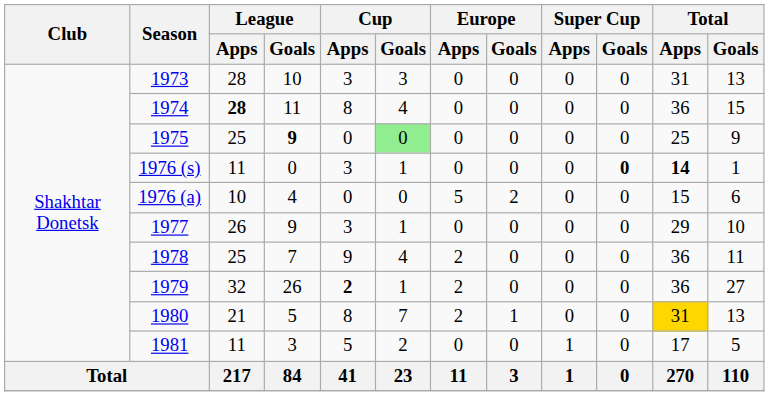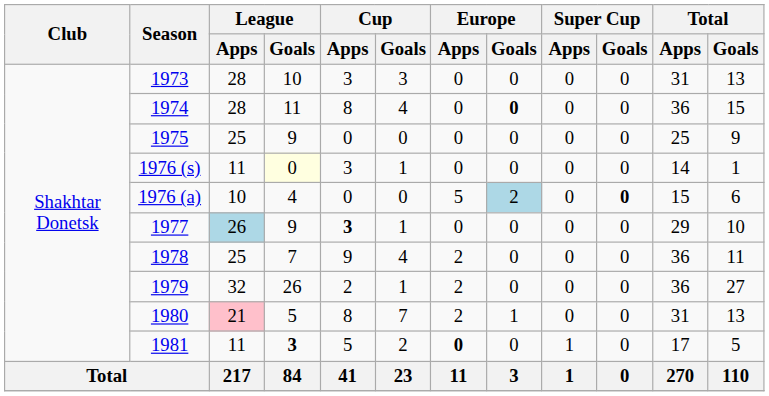1974 | League / Apps: bold -> normal
1974 | Europe / Goals: normal -> bold
1975 | League / Goals: bold -> normal
1975 | Cup / Goals: lightgreen background -> no background
1976 (s) | League / Goals: no background -> lightyellow background
1976 (s) | Super Cup / Goals: bold -> normal
1976 (s) | Total / Apps: bold -> normal
1976 (a) | Europe / Goals: no background -> lightblue background
1976 (a) | Super Cup / Goals: normal -> bold
1977 | League / Apps: no background -> lightblue background
1977 | Cup / Apps: normal -> bold
1979 | Cup / Apps: bold -> normal
1980 | League / Apps: no background -> pink background
1980 | Total / Apps: gold background -> no background
1981 | League / Goals: normal -> bold
1981 | Europe / Apps: normal -> bold
